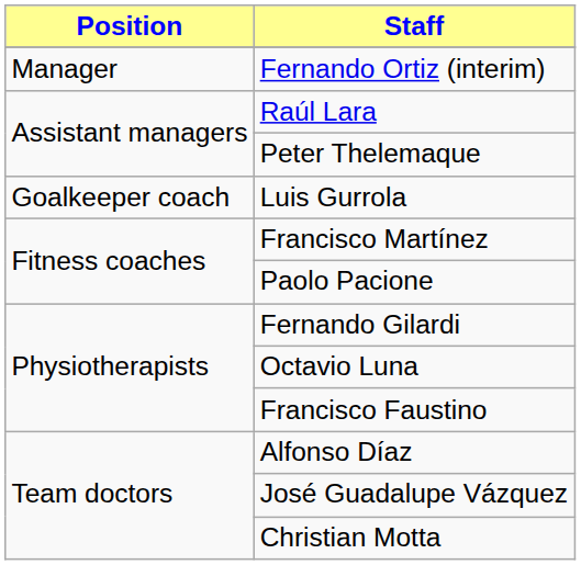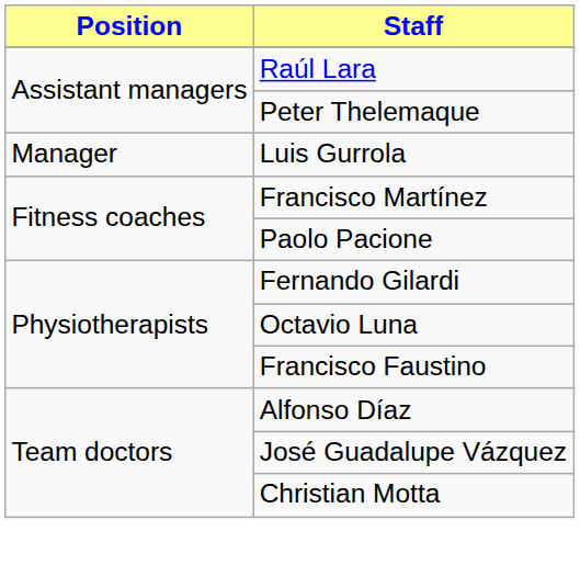- row: Manager | Fernando Ortiz (interim)
Luis Gurrola | Position: Goalkeeper coach -> Manager
